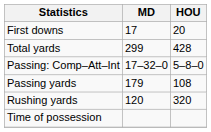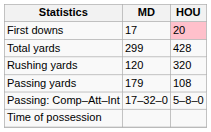First downs | HOU: no background -> pink background
rows swapped: Rushing yards <-> Passing: Comp–Att–Int
